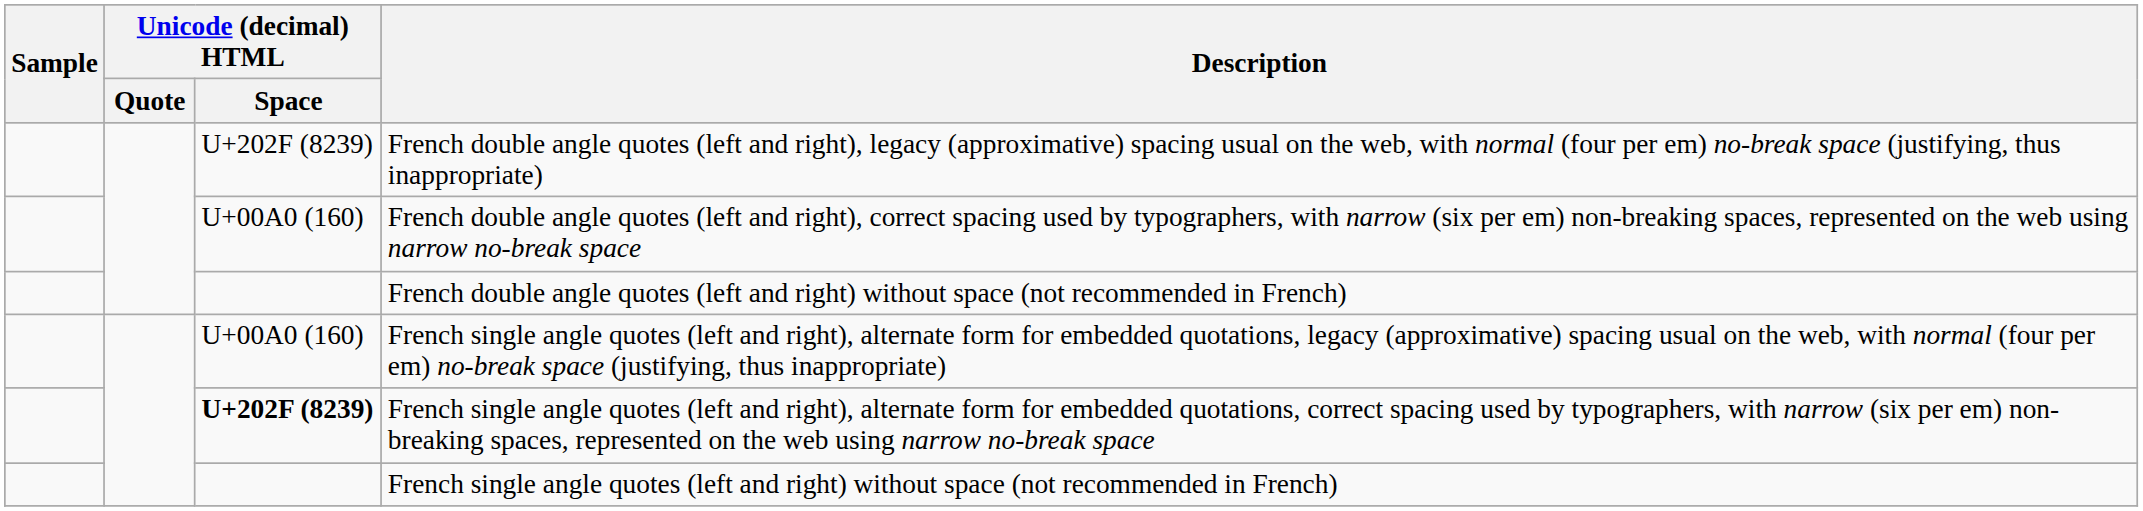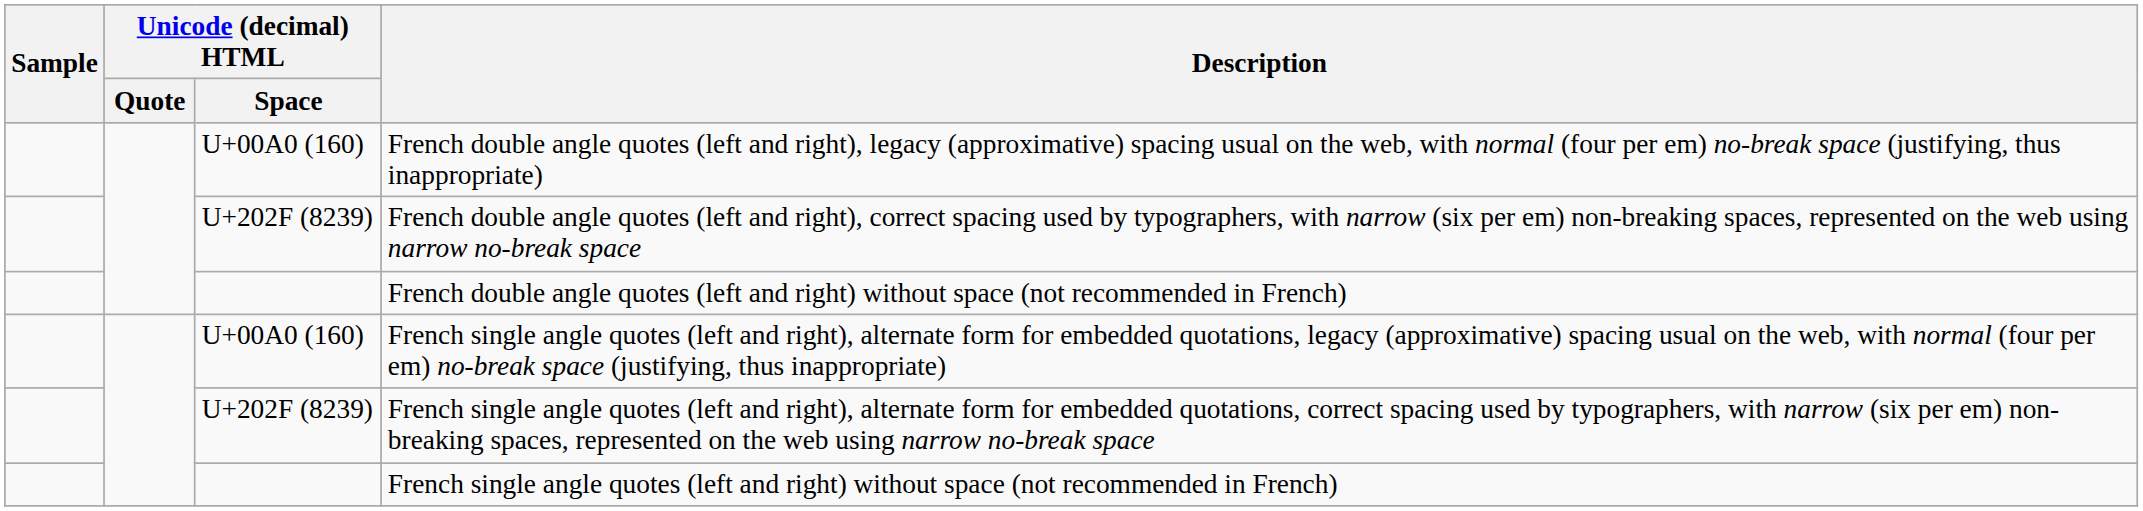row 3 | Unicode (decimal) HTML / Space: U+202F (8239) -> U+00A0 (160)
row 4 | Unicode (decimal) HTML / Space: U+00A0 (160) -> U+202F (8239)
row 7 | Unicode (decimal) HTML / Space: bold -> normal
